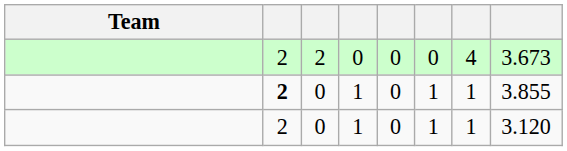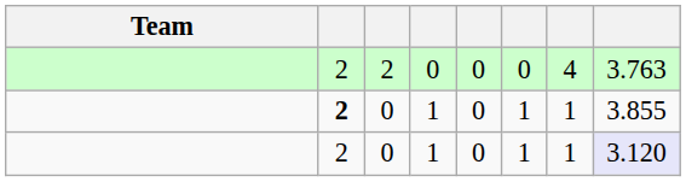row 2 | column 8: 3.673 -> 3.763
row 4 | column 8: no background -> lavender background
